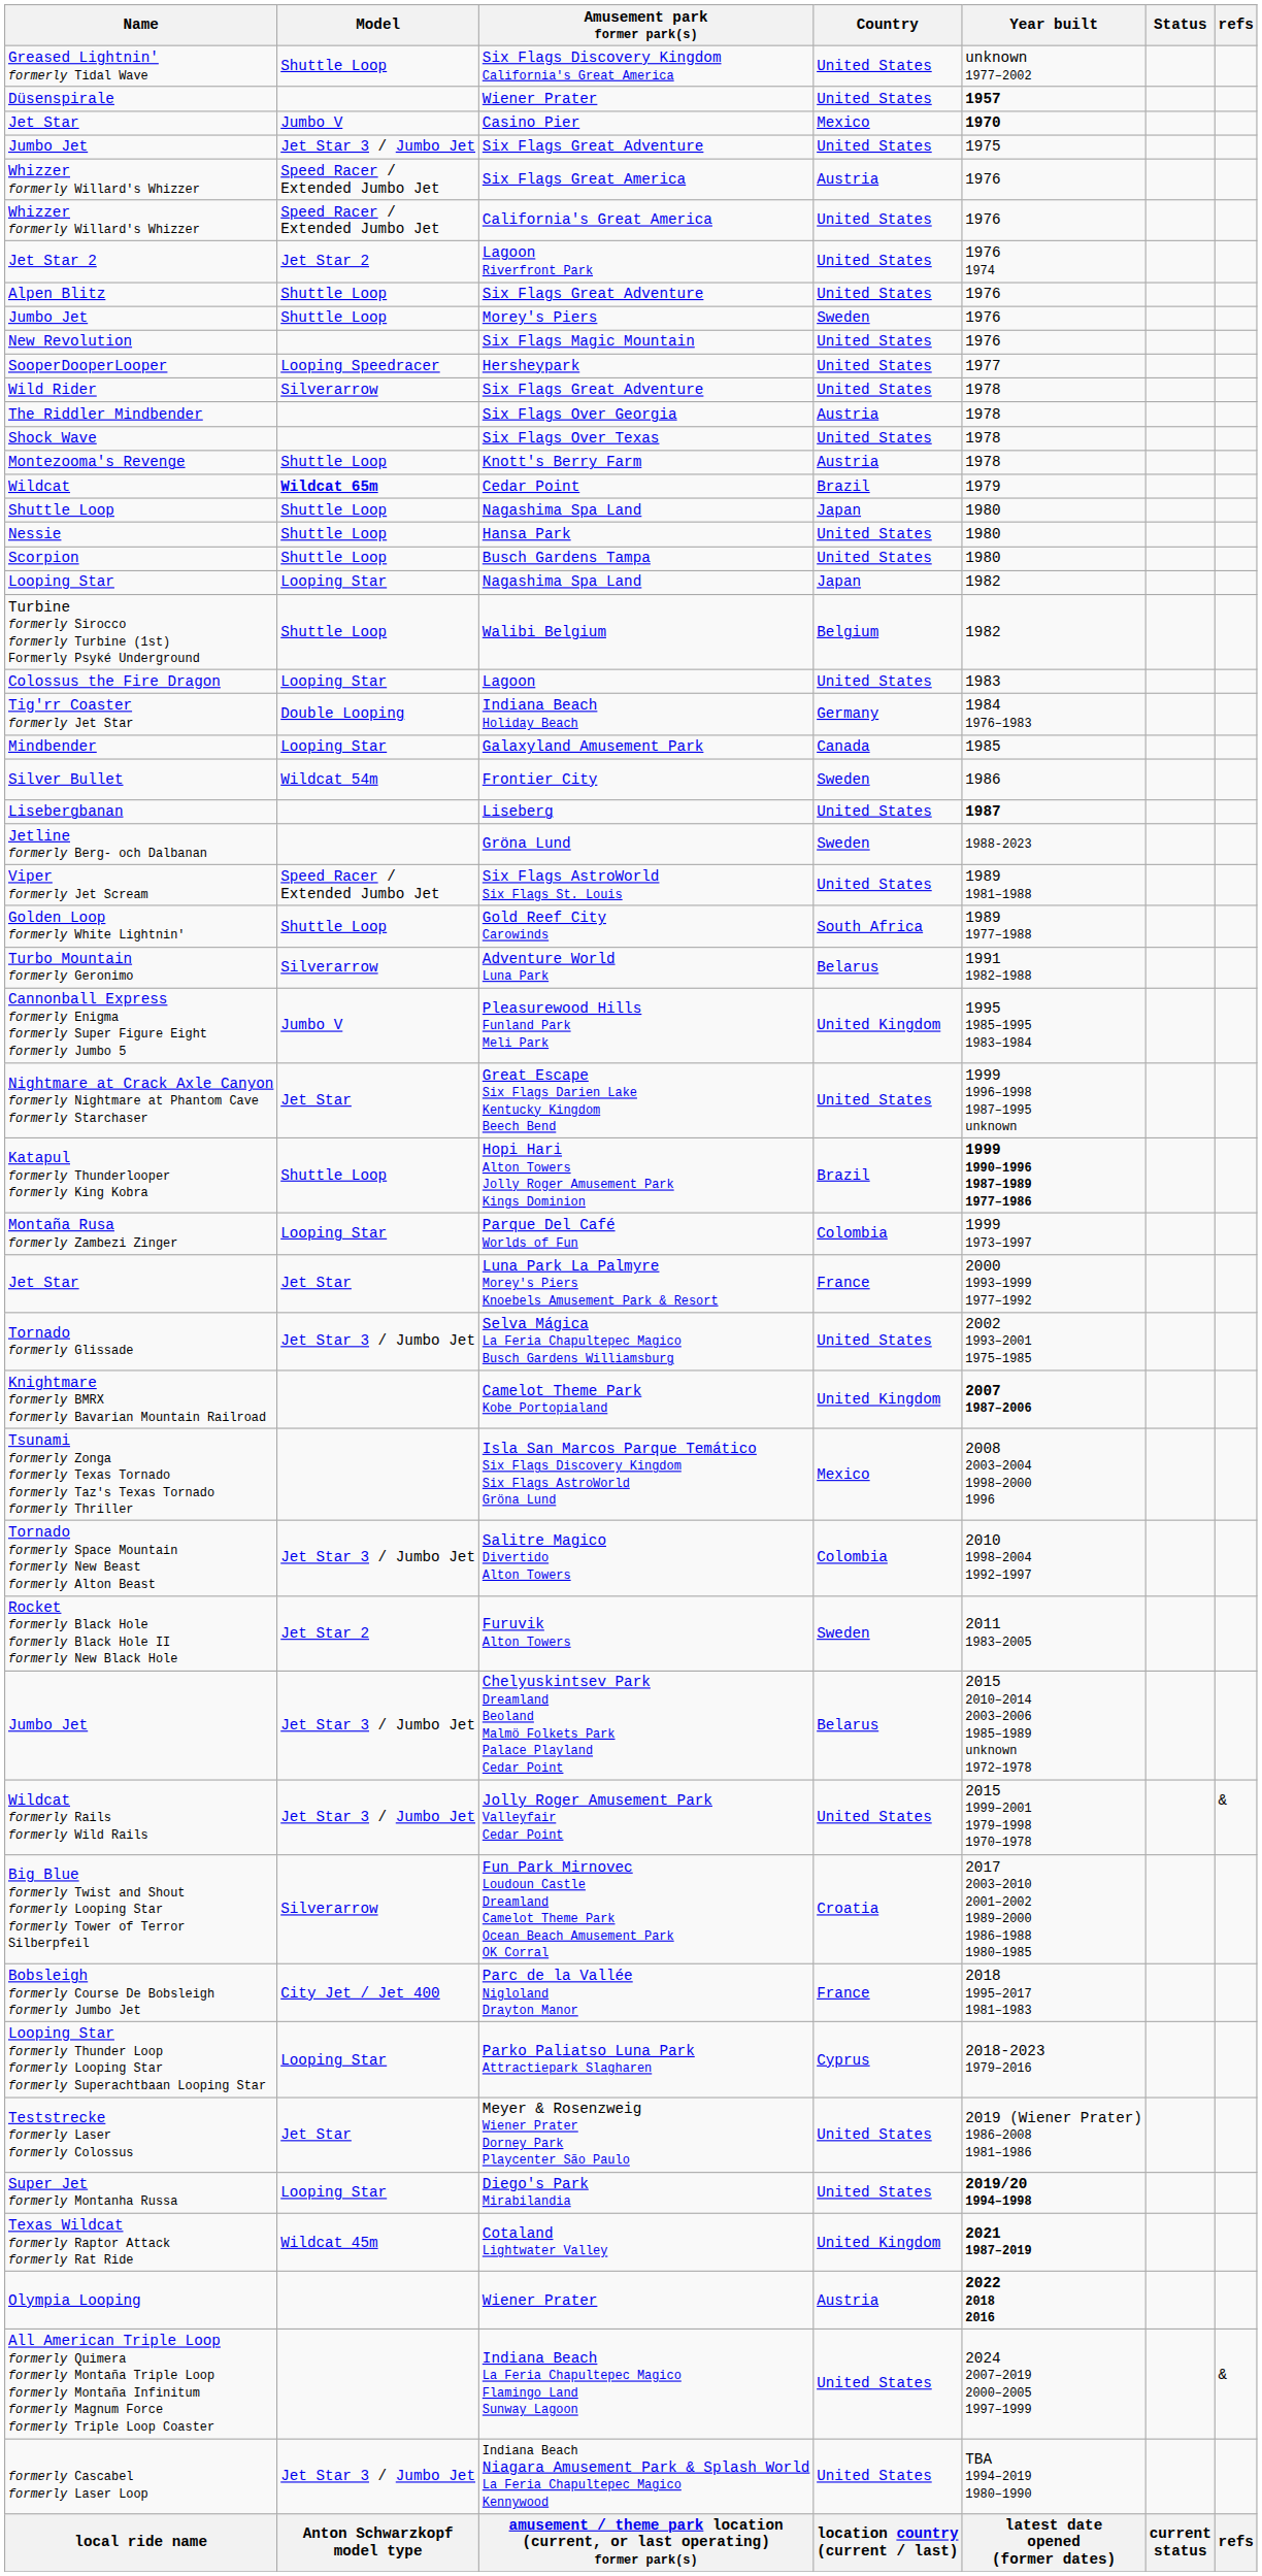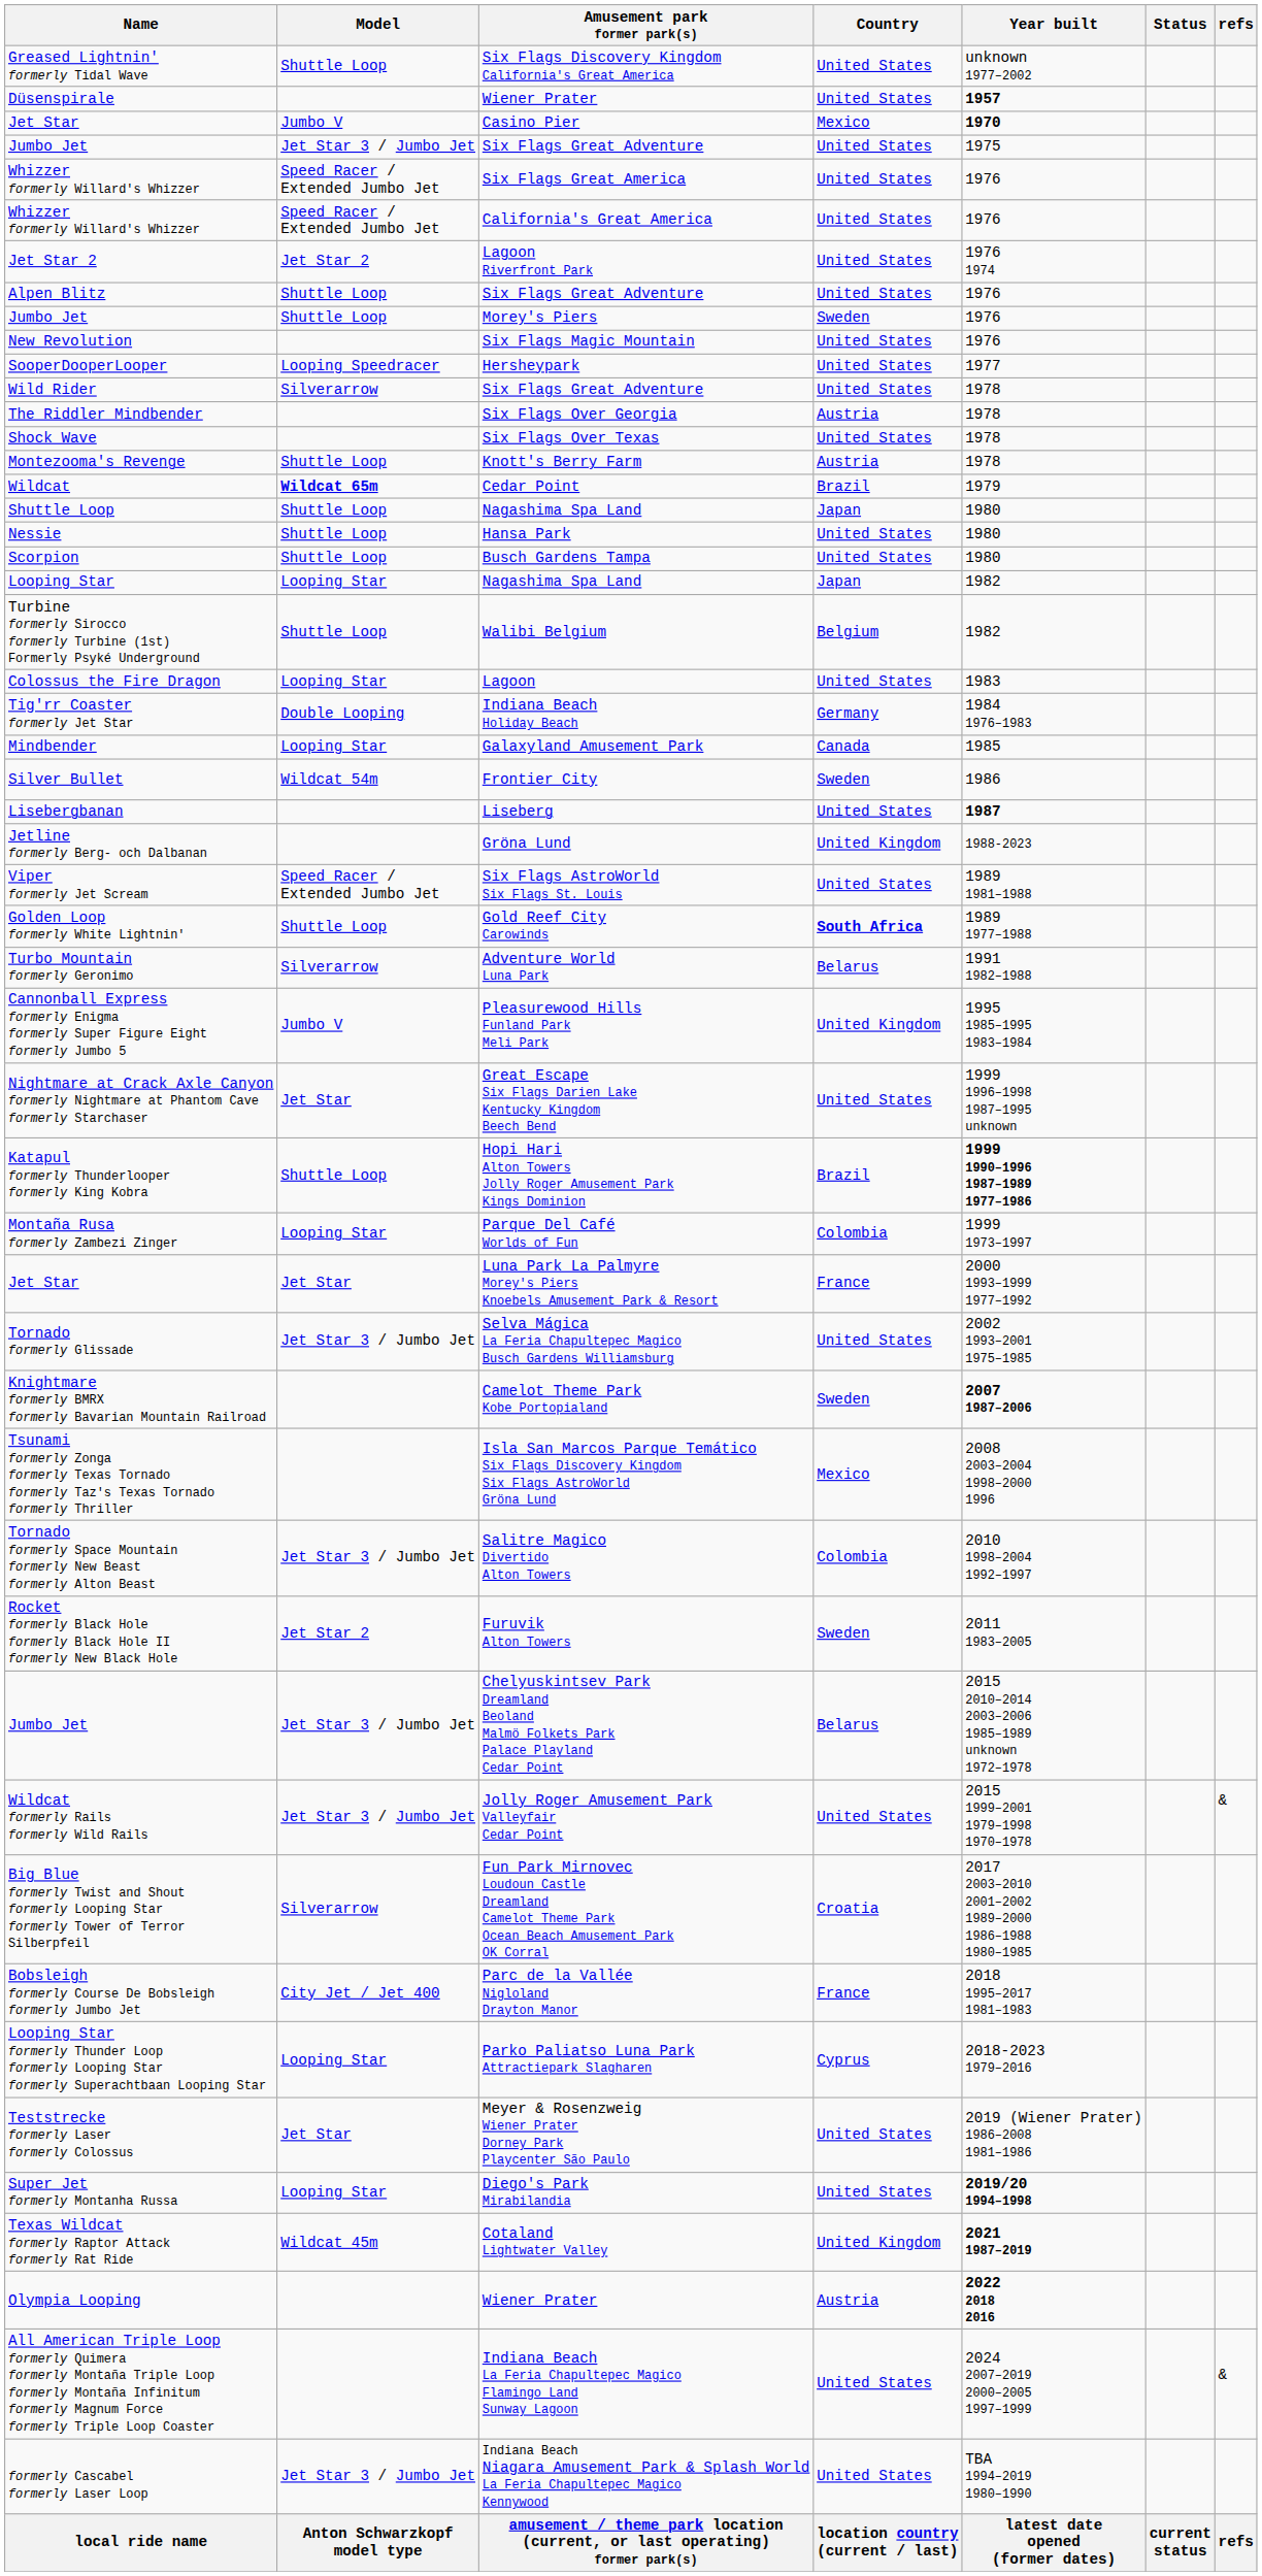Whizzer formerly Willard's Whizzer / Six Flags Great America | Country: Austria -> United States
Jetline formerly Berg- och Dalbanan | Country: Sweden -> United Kingdom
Golden Loop formerly White Lightnin' | Country: normal -> bold
Knightmare formerly BMRX formerly Bavarian Mountain Railroad | Country: United Kingdom -> Sweden
